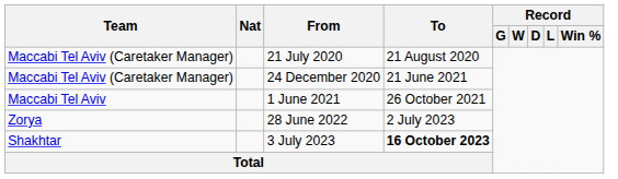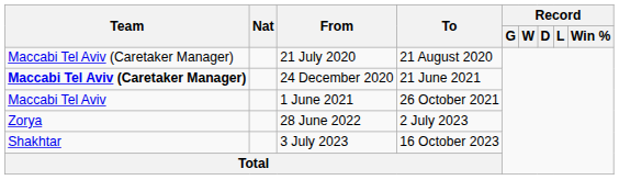24 December 2020 | Team: normal -> bold
3 July 2023 | To: bold -> normal
